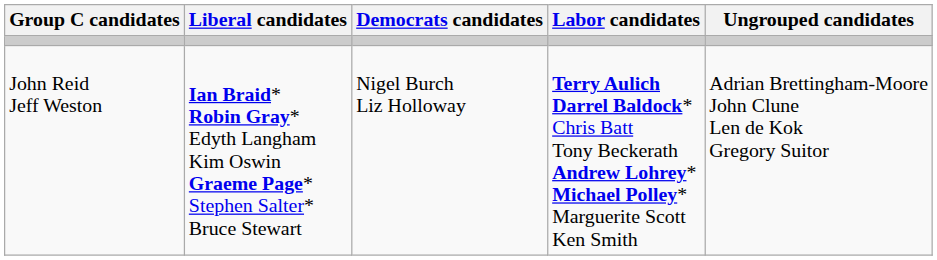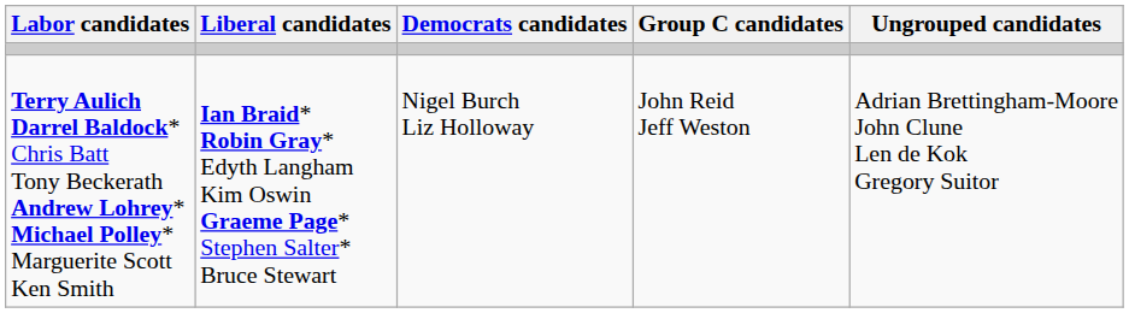columns swapped: Labor candidates <-> Group C candidates
